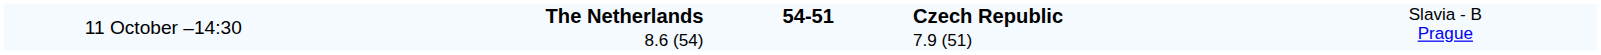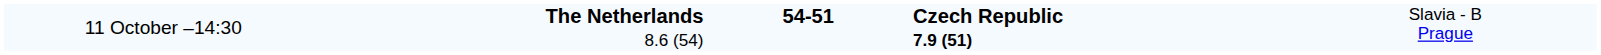8.6 (54) | column 4: normal -> bold
